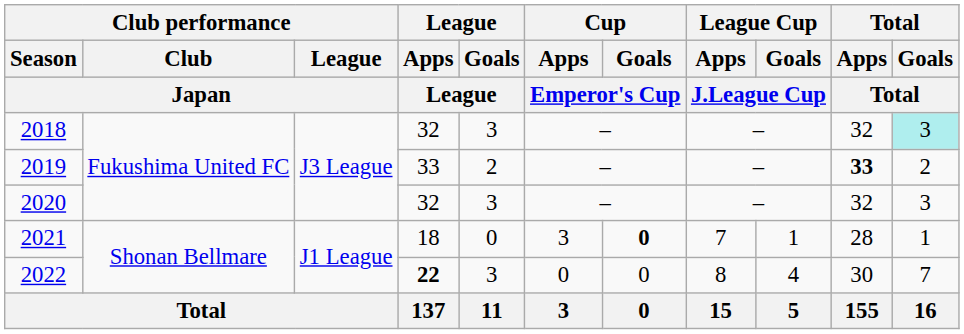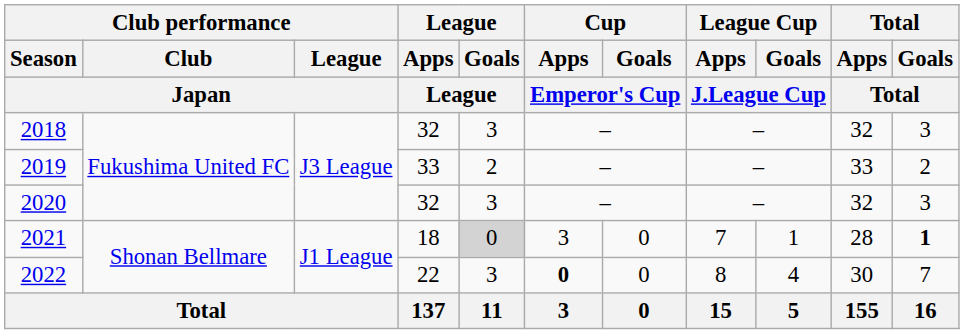2018 | Total / Goals / Total: paleturquoise background -> no background
2019 | Total / Apps / Total: bold -> normal
2021 | League / Goals / League: no background -> lightgrey background
2021 | Cup / Goals / Emperor's Cup: bold -> normal
2021 | Total / Goals / Total: normal -> bold
2022 | League / Apps / League: bold -> normal
2022 | Cup / Apps / Emperor's Cup: normal -> bold
